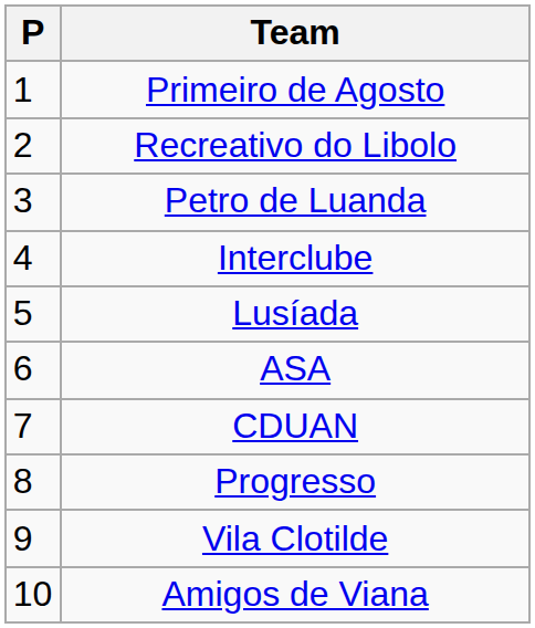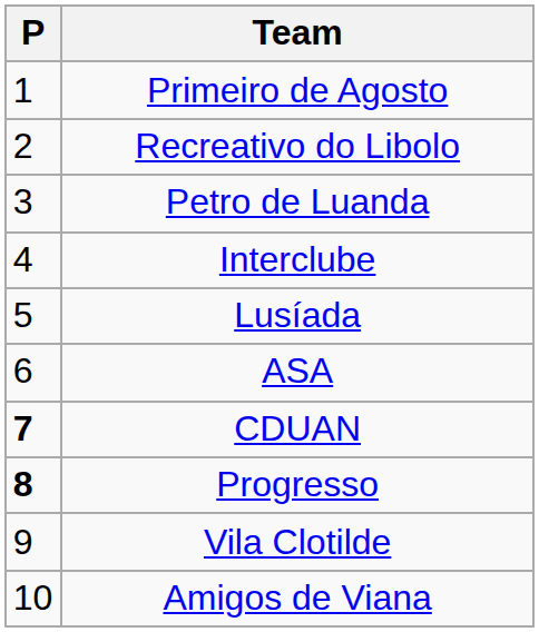CDUAN | P: normal -> bold
Progresso | P: normal -> bold
